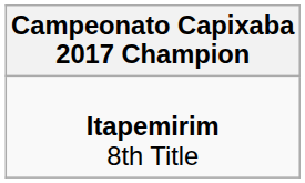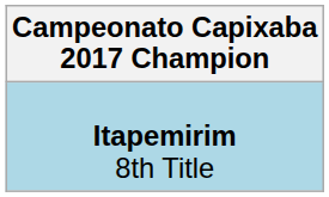row 2 | column 1: no background -> lightblue background
